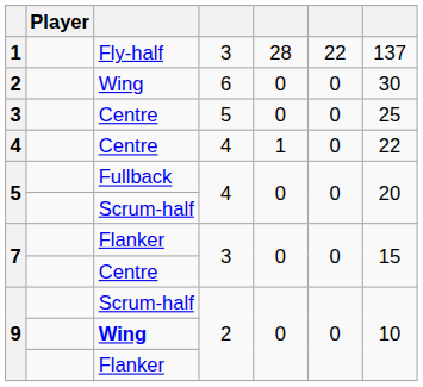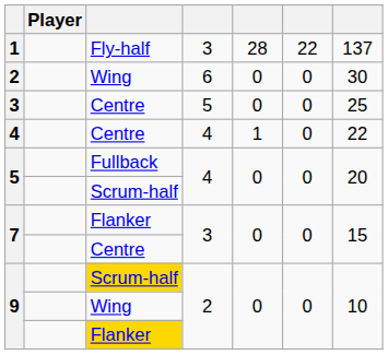9 / Scrum-half | column 3: no background -> gold background
9 / Wing | column 3: bold -> normal
9 / Flanker | column 3: no background -> gold background
